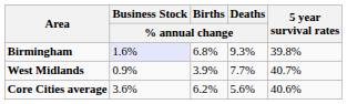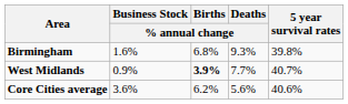Birmingham | Business Stock / % annual change: lavender background -> no background
West Midlands | Births / % annual change: normal -> bold
